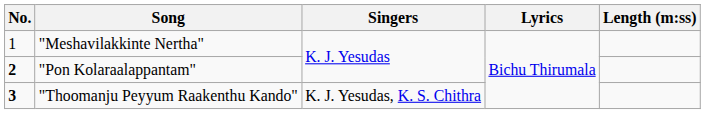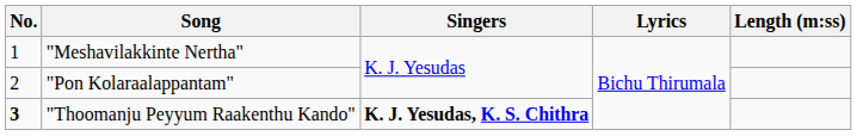"Pon Kolaraalappantam" | No.: bold -> normal
"Thoomanju Peyyum Raakenthu Kando" | Singers: normal -> bold
